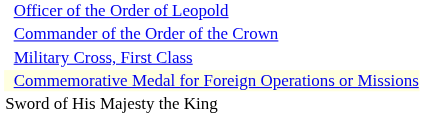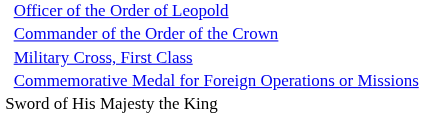row 4 | column 1: lightyellow background -> no background
